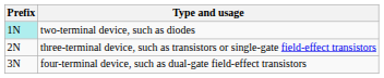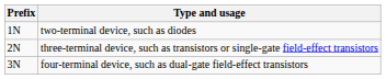two-terminal device, such as diodes | Prefix: paleturquoise background -> no background
